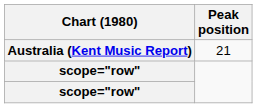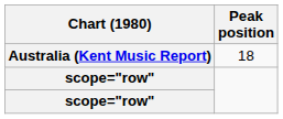Australia (Kent Music Report) | Peak position: 21 -> 18
